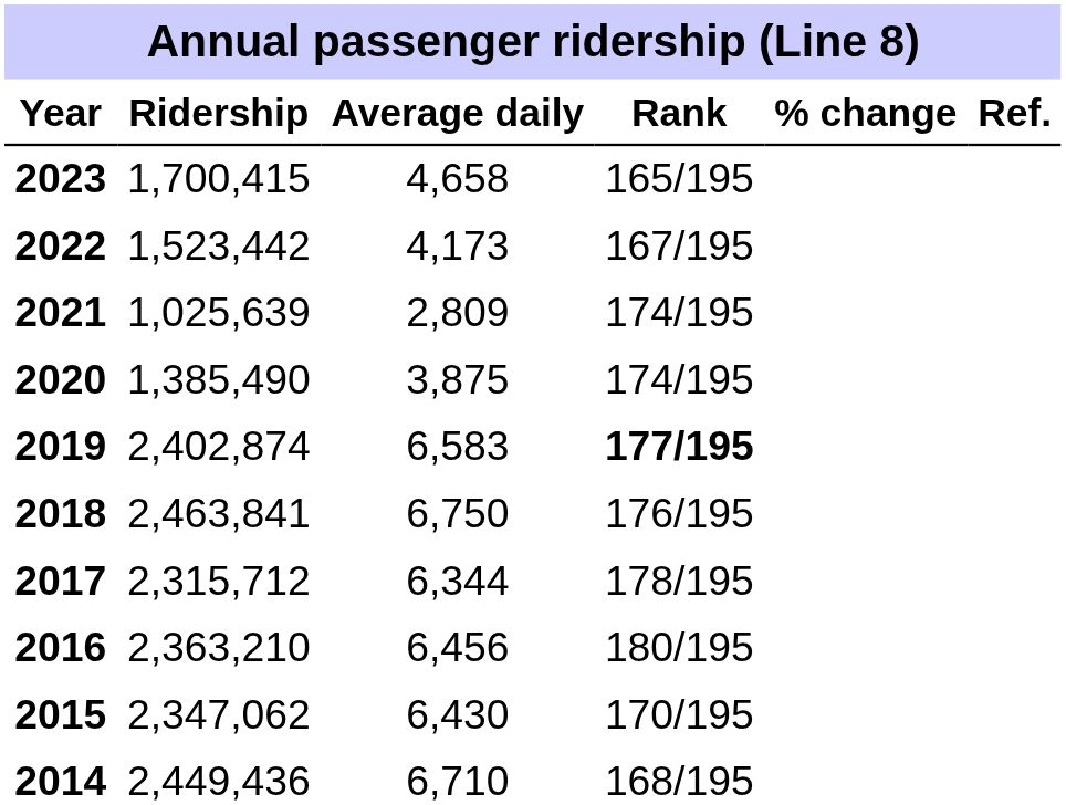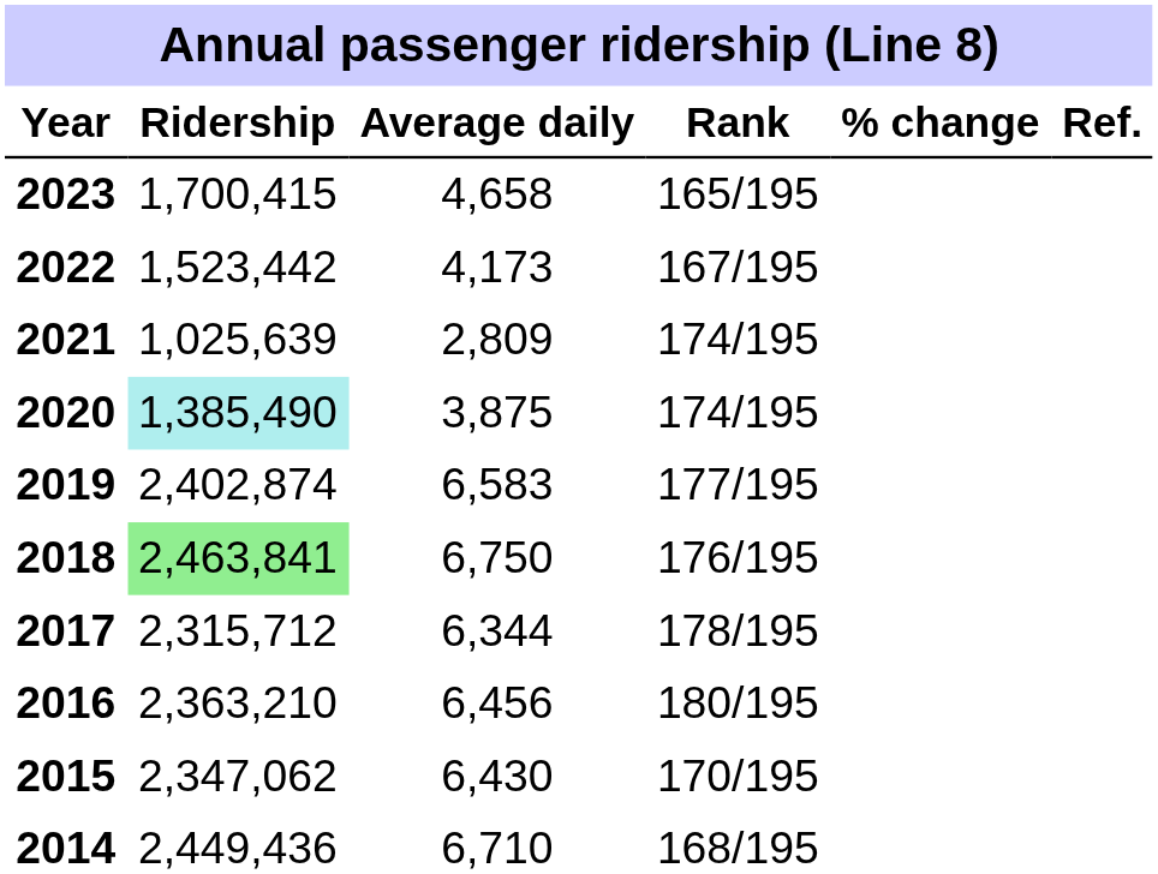2020 | Ridership: no background -> paleturquoise background
2019 | Rank: bold -> normal
2018 | Ridership: no background -> lightgreen background
